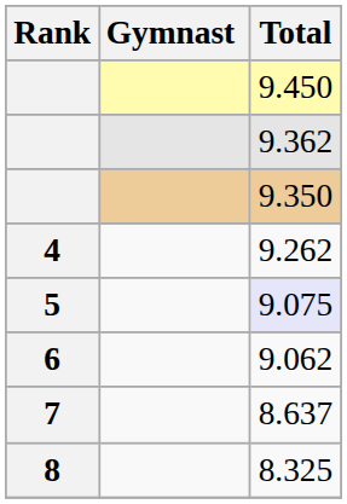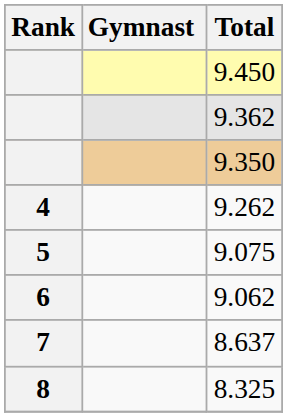9.075 | Total: lavender background -> no background
